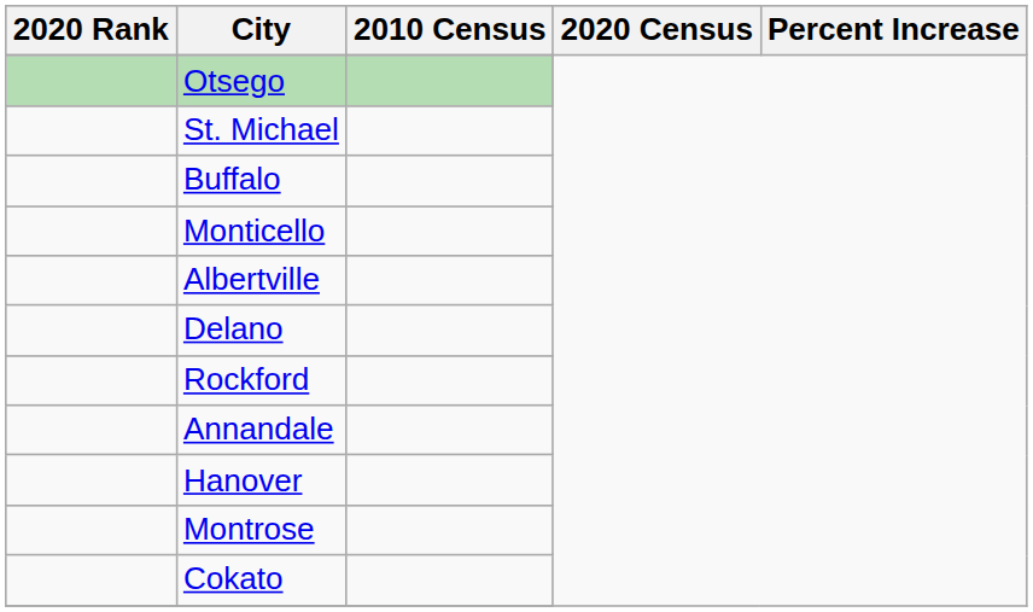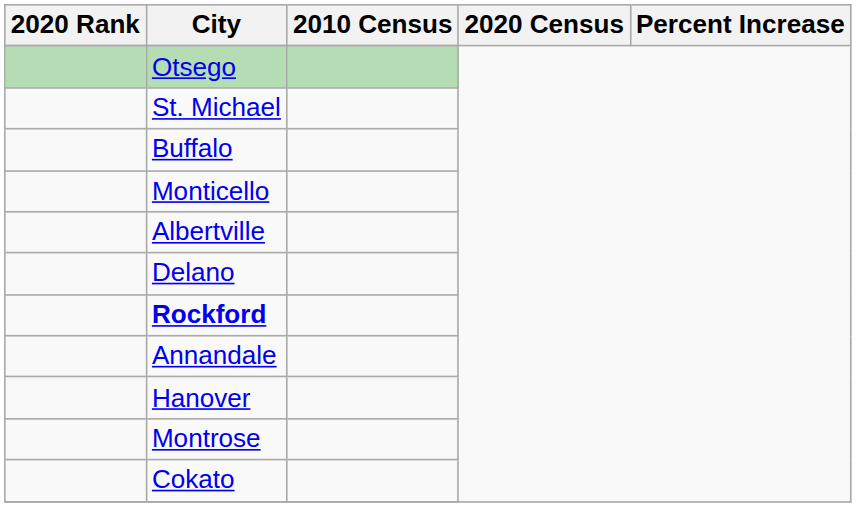Rockford | City: normal -> bold
